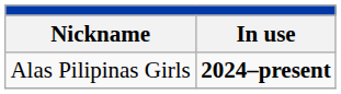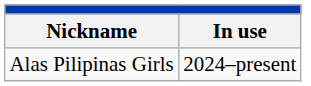Alas Pilipinas Girls | In use: bold -> normal
